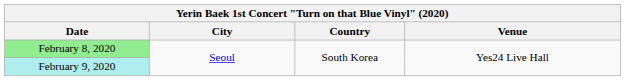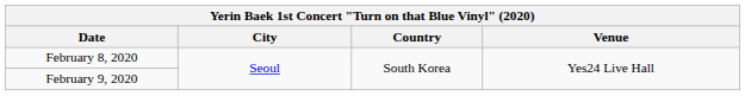February 8, 2020 | Date: lightgreen background -> no background
February 9, 2020 | Date: paleturquoise background -> no background
